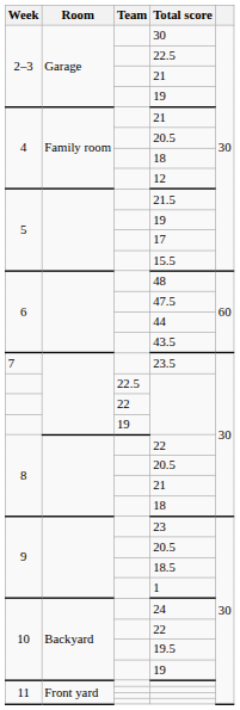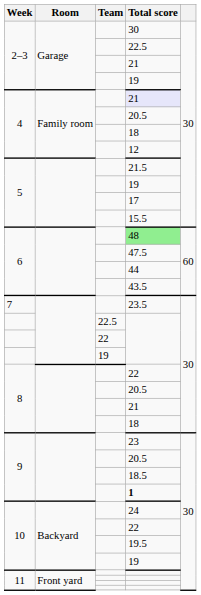4 / 21 | Total score: no background -> lavender background
48 | Total score: no background -> lightgreen background
1 | Total score: normal -> bold
